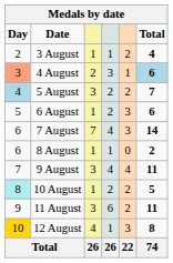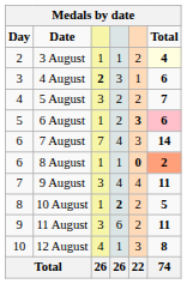3 August | Total: no background -> lightyellow background
4 August | Day: lightsalmon background -> no background
4 August | column 3: normal -> bold
4 August | Total: lightblue background -> no background
5 August | Day: lightblue background -> no background
6 August | column 5: normal -> bold
6 August | Total: no background -> pink background
8 August | column 5: normal -> bold
8 August | Total: no background -> lightsalmon background
10 August | Day: paleturquoise background -> no background
10 August | column 4: normal -> bold
12 August | Day: gold background -> no background
